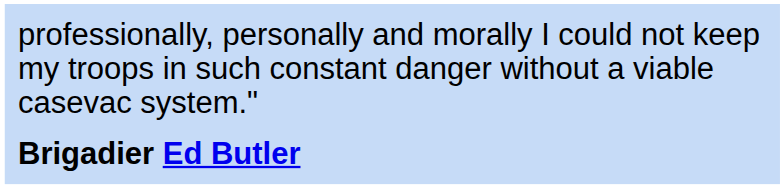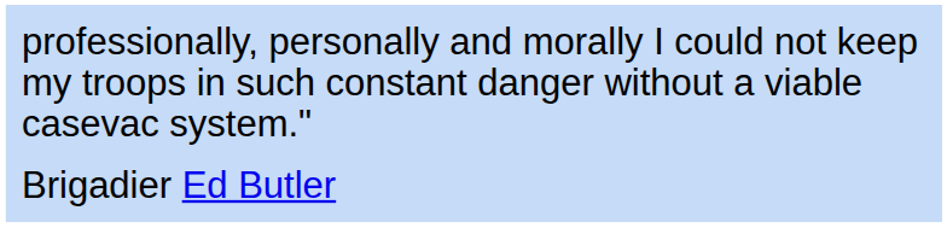row 2 | column 1: bold -> normal
